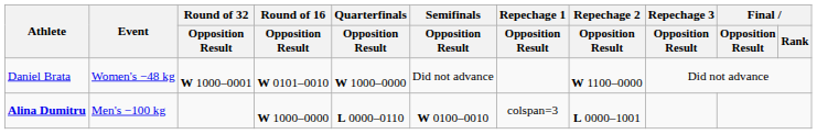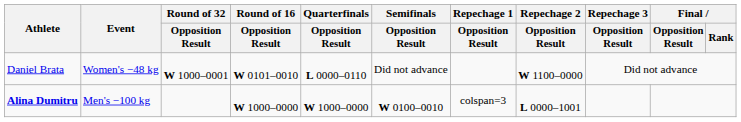Daniel Brata | Quarterfinals / Opposition Result: W 1000–0000 -> L 0000–0110
Alina Dumitru | Quarterfinals / Opposition Result: L 0000–0110 -> W 1000–0000
